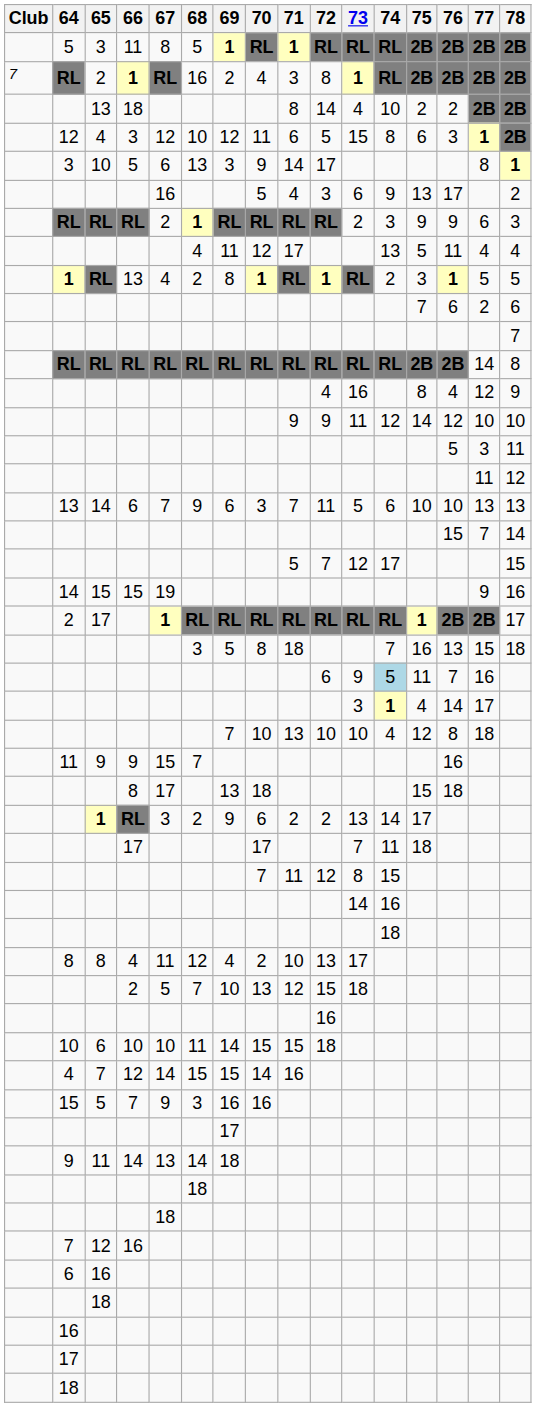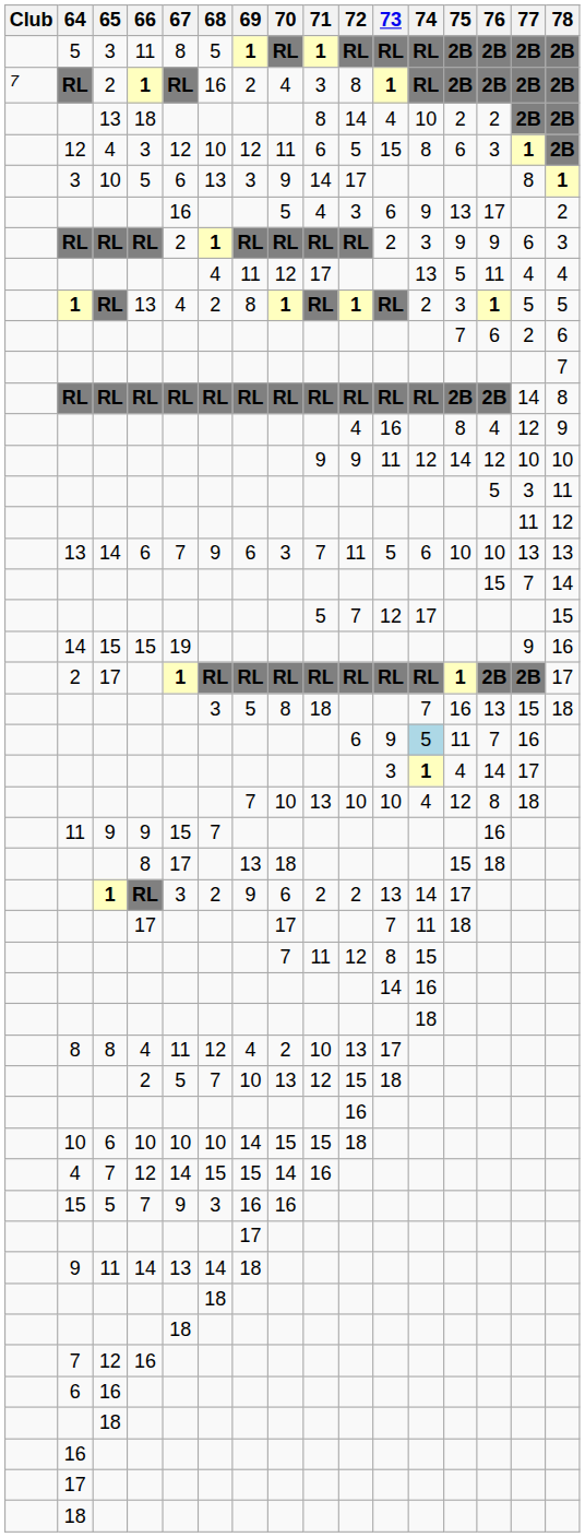row 37 | 68: 11 -> 10
